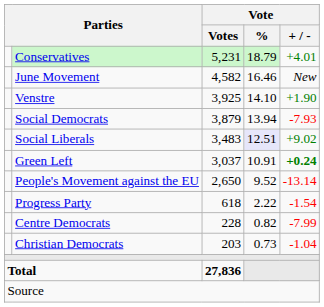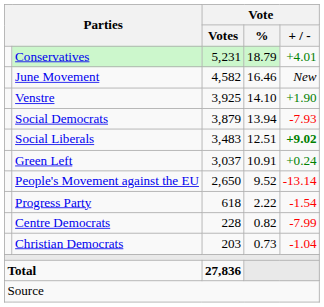Social Liberals | Vote / %: lavender background -> no background
Social Liberals | Vote / + / -: normal -> bold
Green Left | Vote / + / -: bold -> normal
